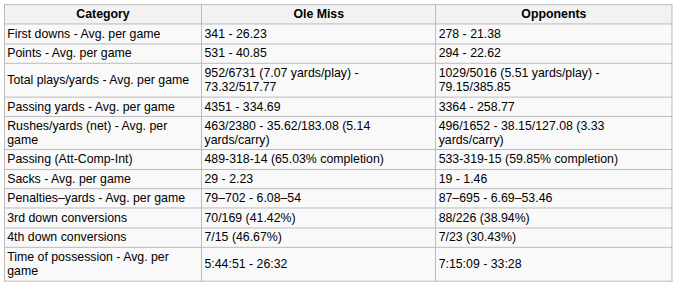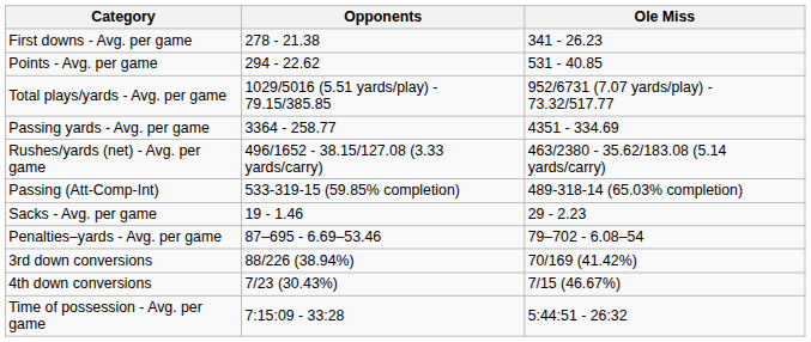columns swapped: Ole Miss <-> Opponents
